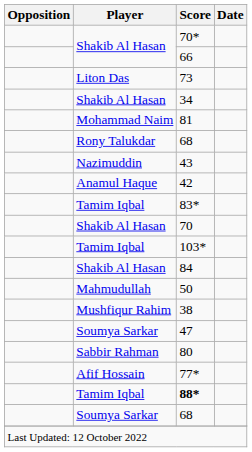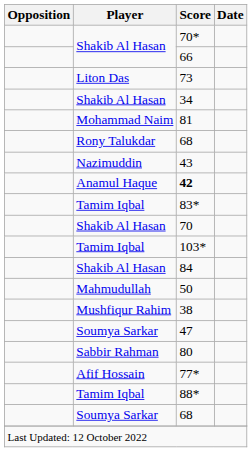42 | Score: normal -> bold
88* | Score: bold -> normal
